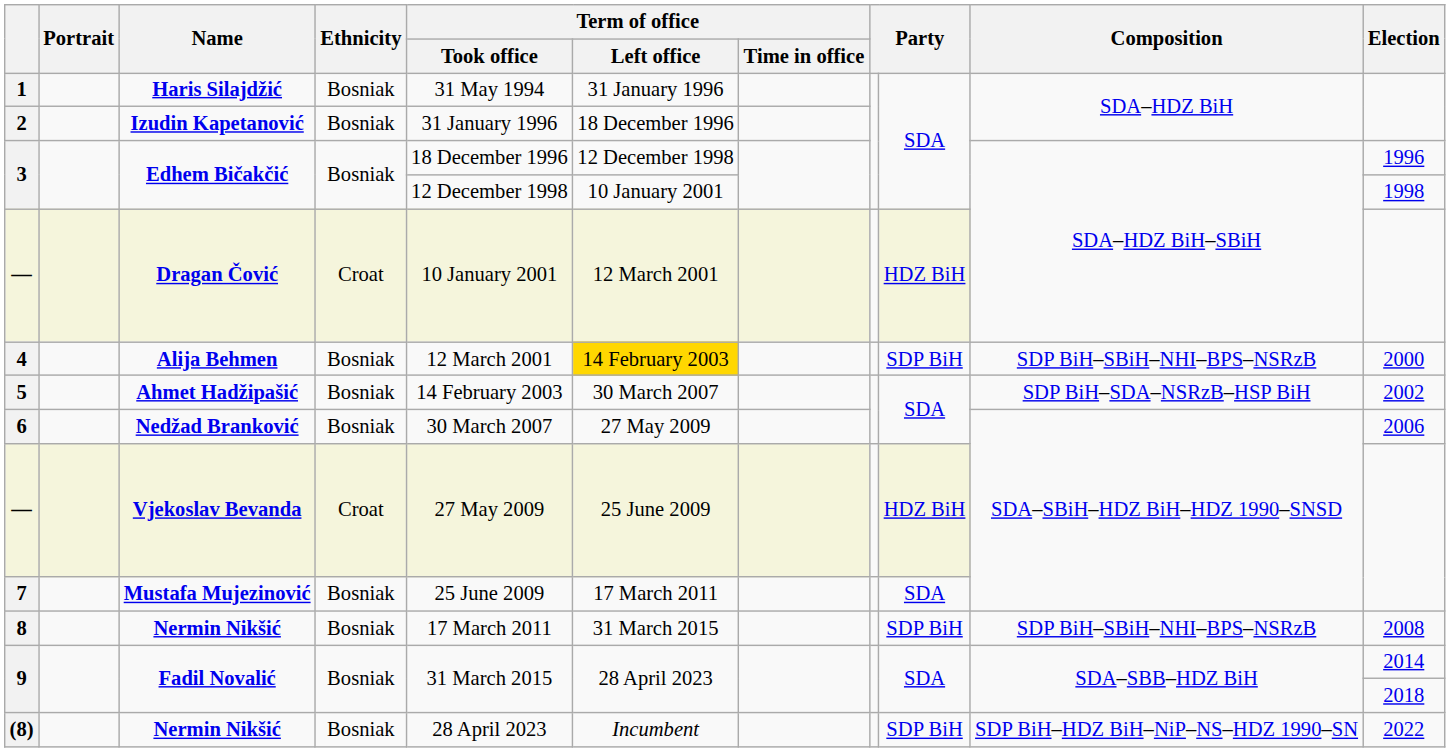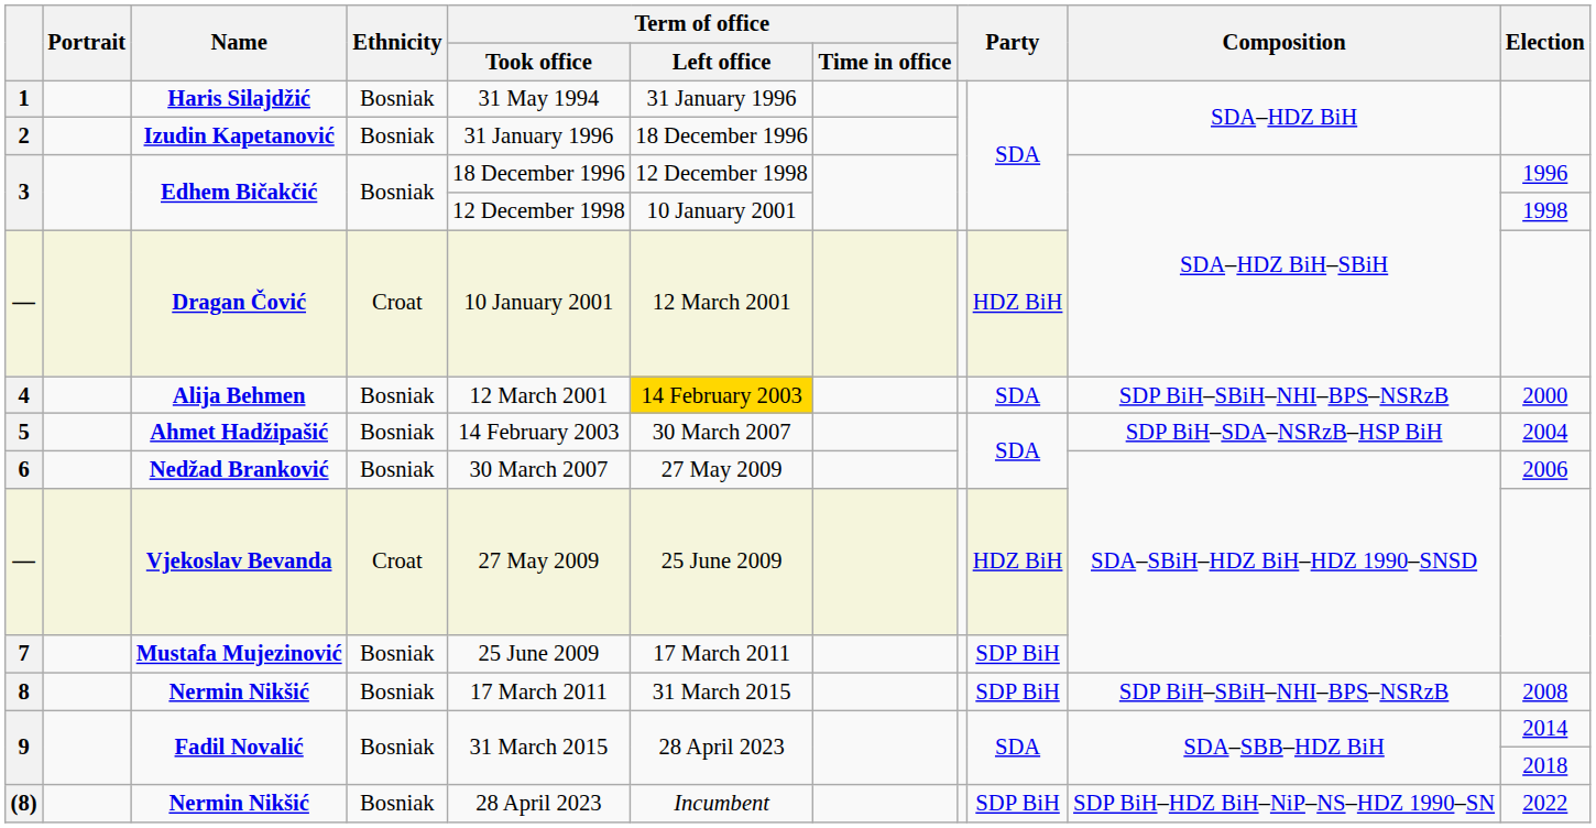4 | column 9: SDP BiH -> SDA
5 | Election: 2002 -> 2004
7 | column 9: SDA -> SDP BiH
